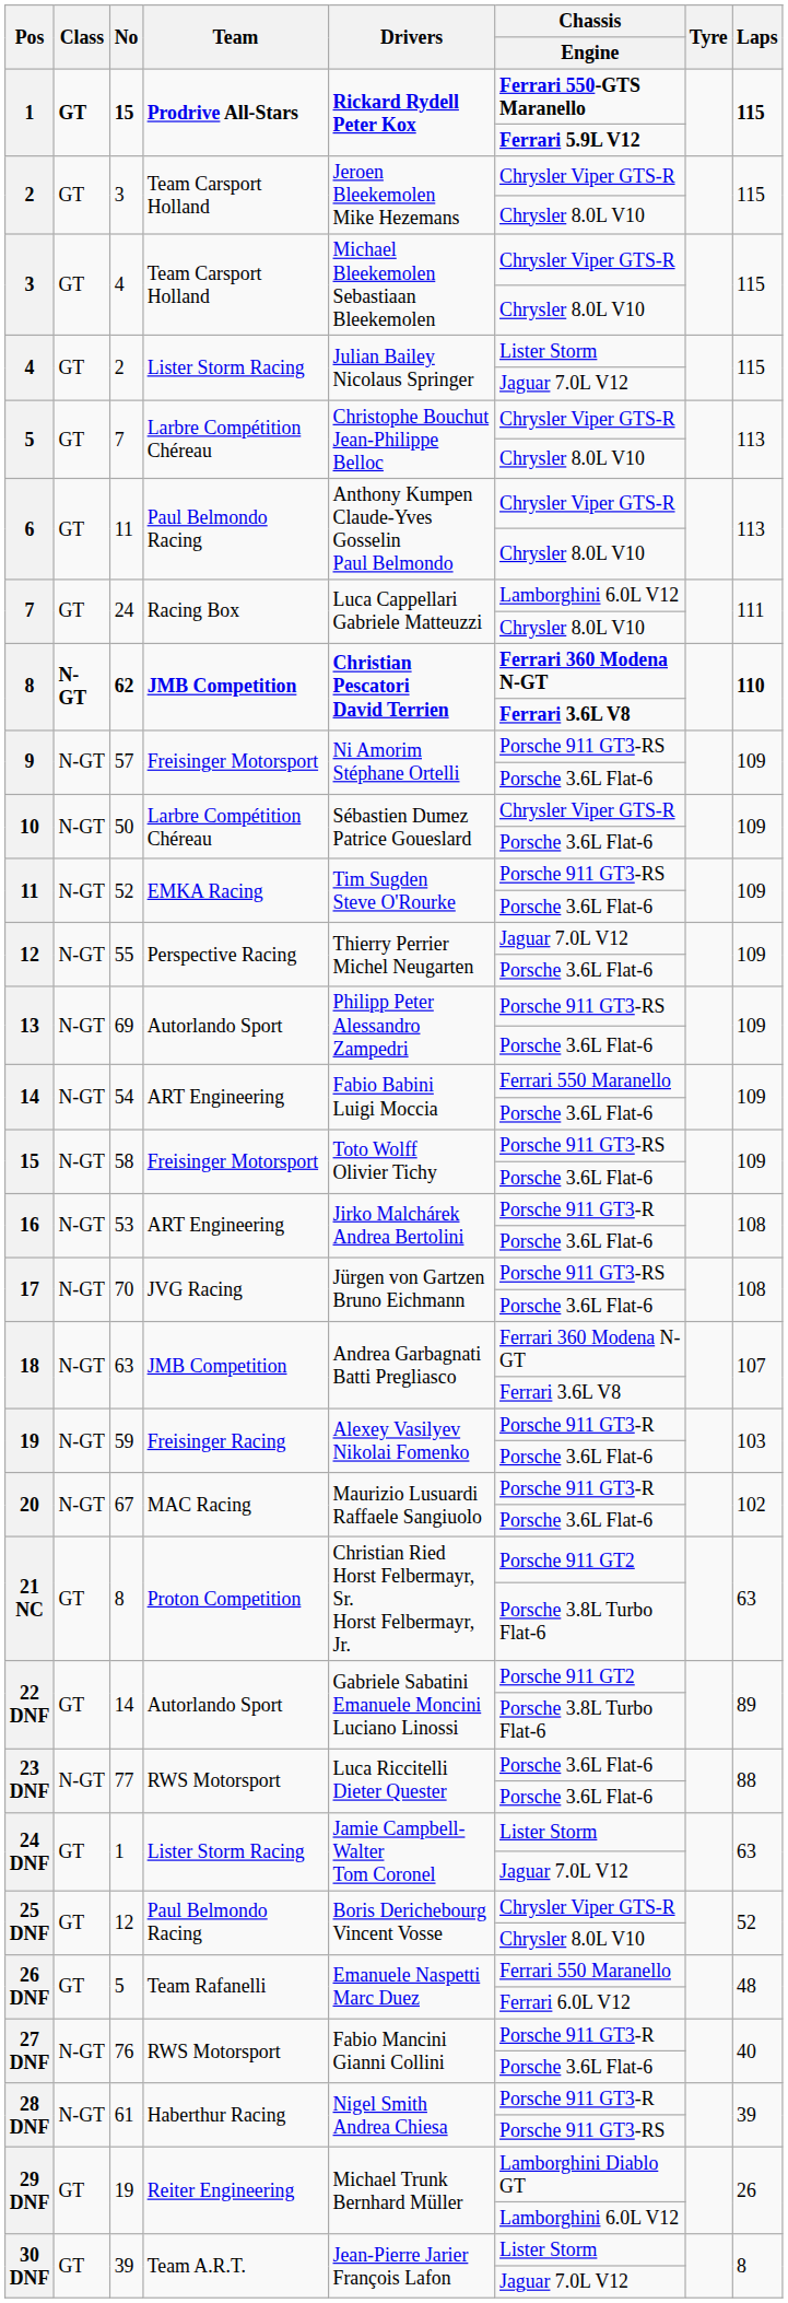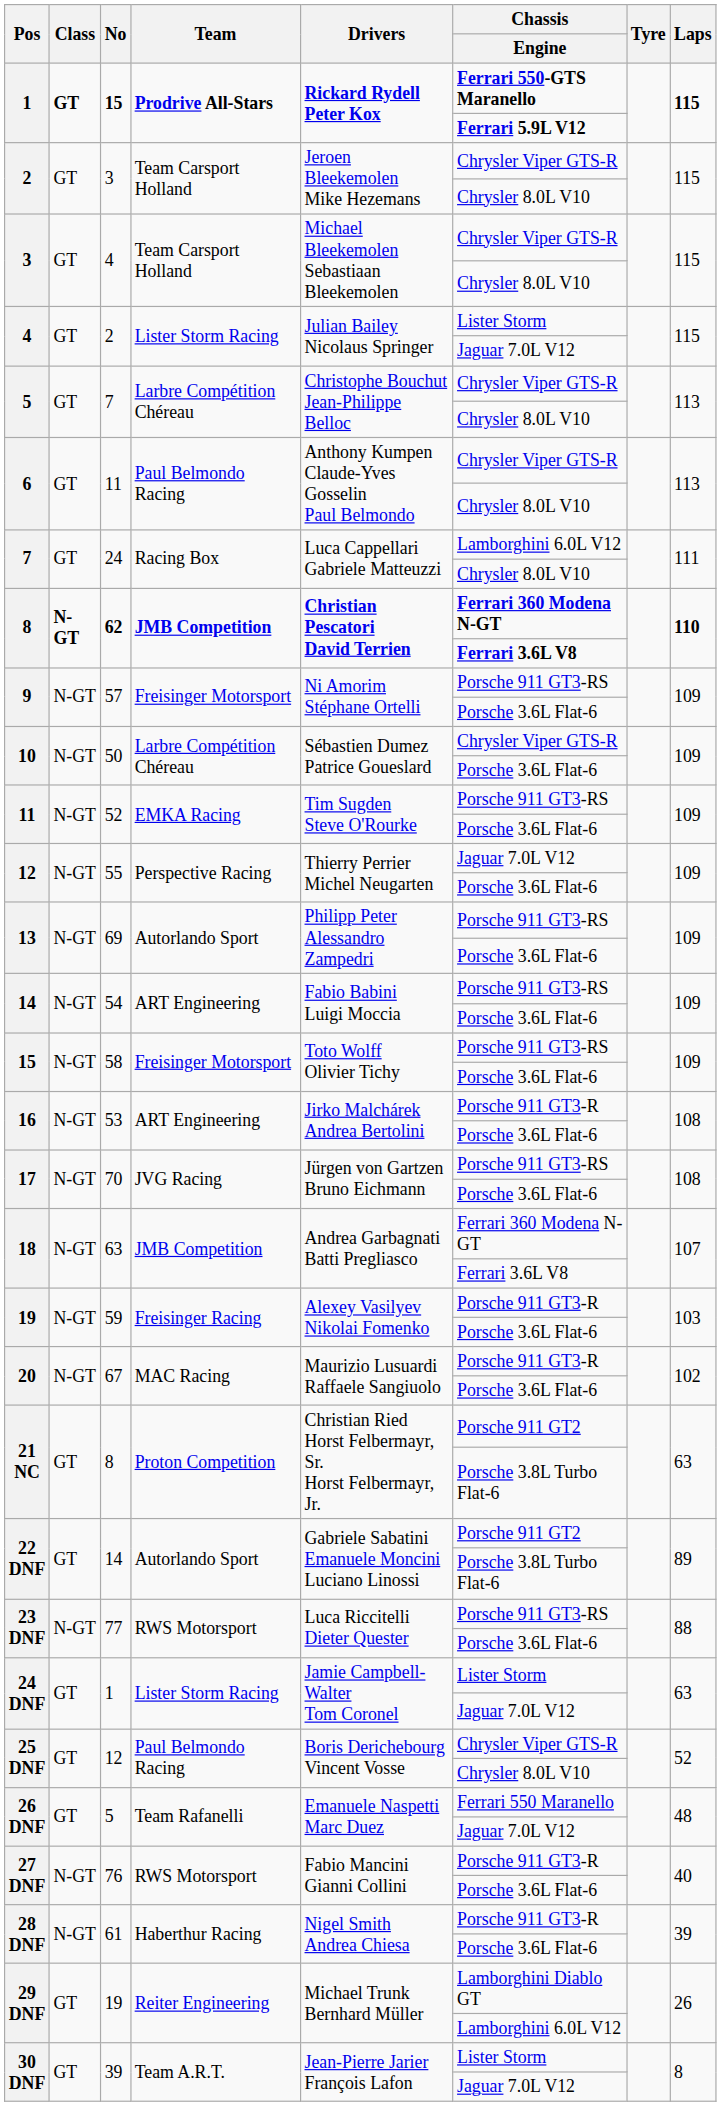row 29 | Chassis / Engine: Ferrari 550 Maranello -> Porsche 911 GT3-RS
row 47 | Chassis / Engine: Porsche 3.6L Flat-6 -> Porsche 911 GT3-RS
row 54 | Chassis / Engine: Ferrari 6.0L V12 -> Jaguar 7.0L V12
row 58 | Chassis / Engine: Porsche 911 GT3-RS -> Porsche 3.6L Flat-6
